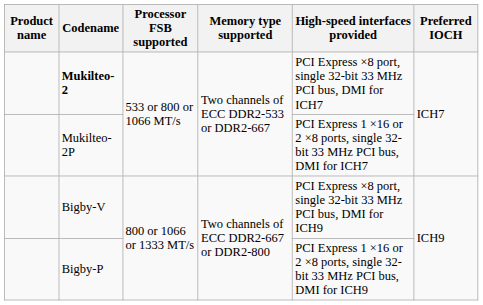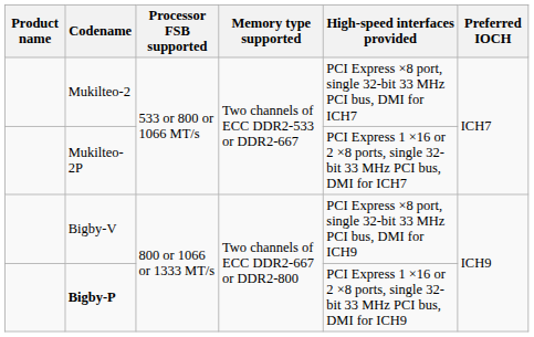Mukilteo-2 | Codename: bold -> normal
Bigby-P | Codename: normal -> bold
